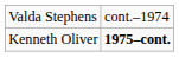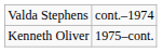Kenneth Oliver | column 2: bold -> normal
